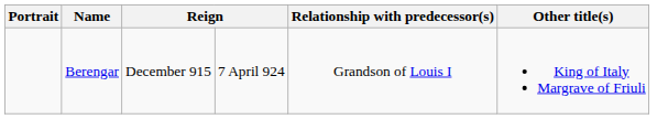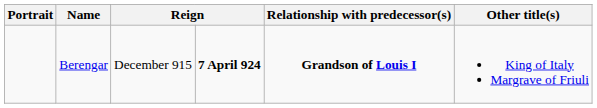Berengar | column 4: normal -> bold
Berengar | Relationship with predecessor(s): normal -> bold
